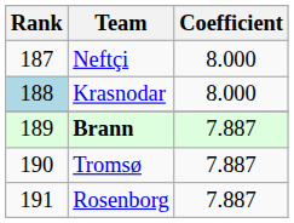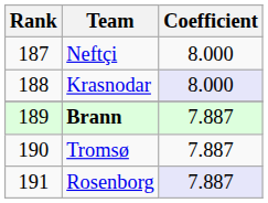Krasnodar | Rank: lightblue background -> no background
Krasnodar | Coefficient: no background -> lavender background
Rosenborg | Coefficient: no background -> lavender background
